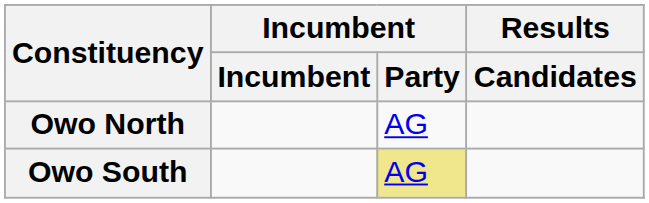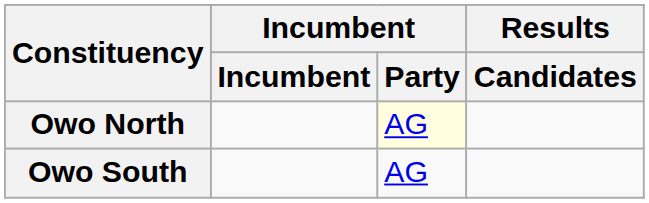Owo North | Incumbent / Party: no background -> lightyellow background
Owo South | Incumbent / Party: khaki background -> no background
